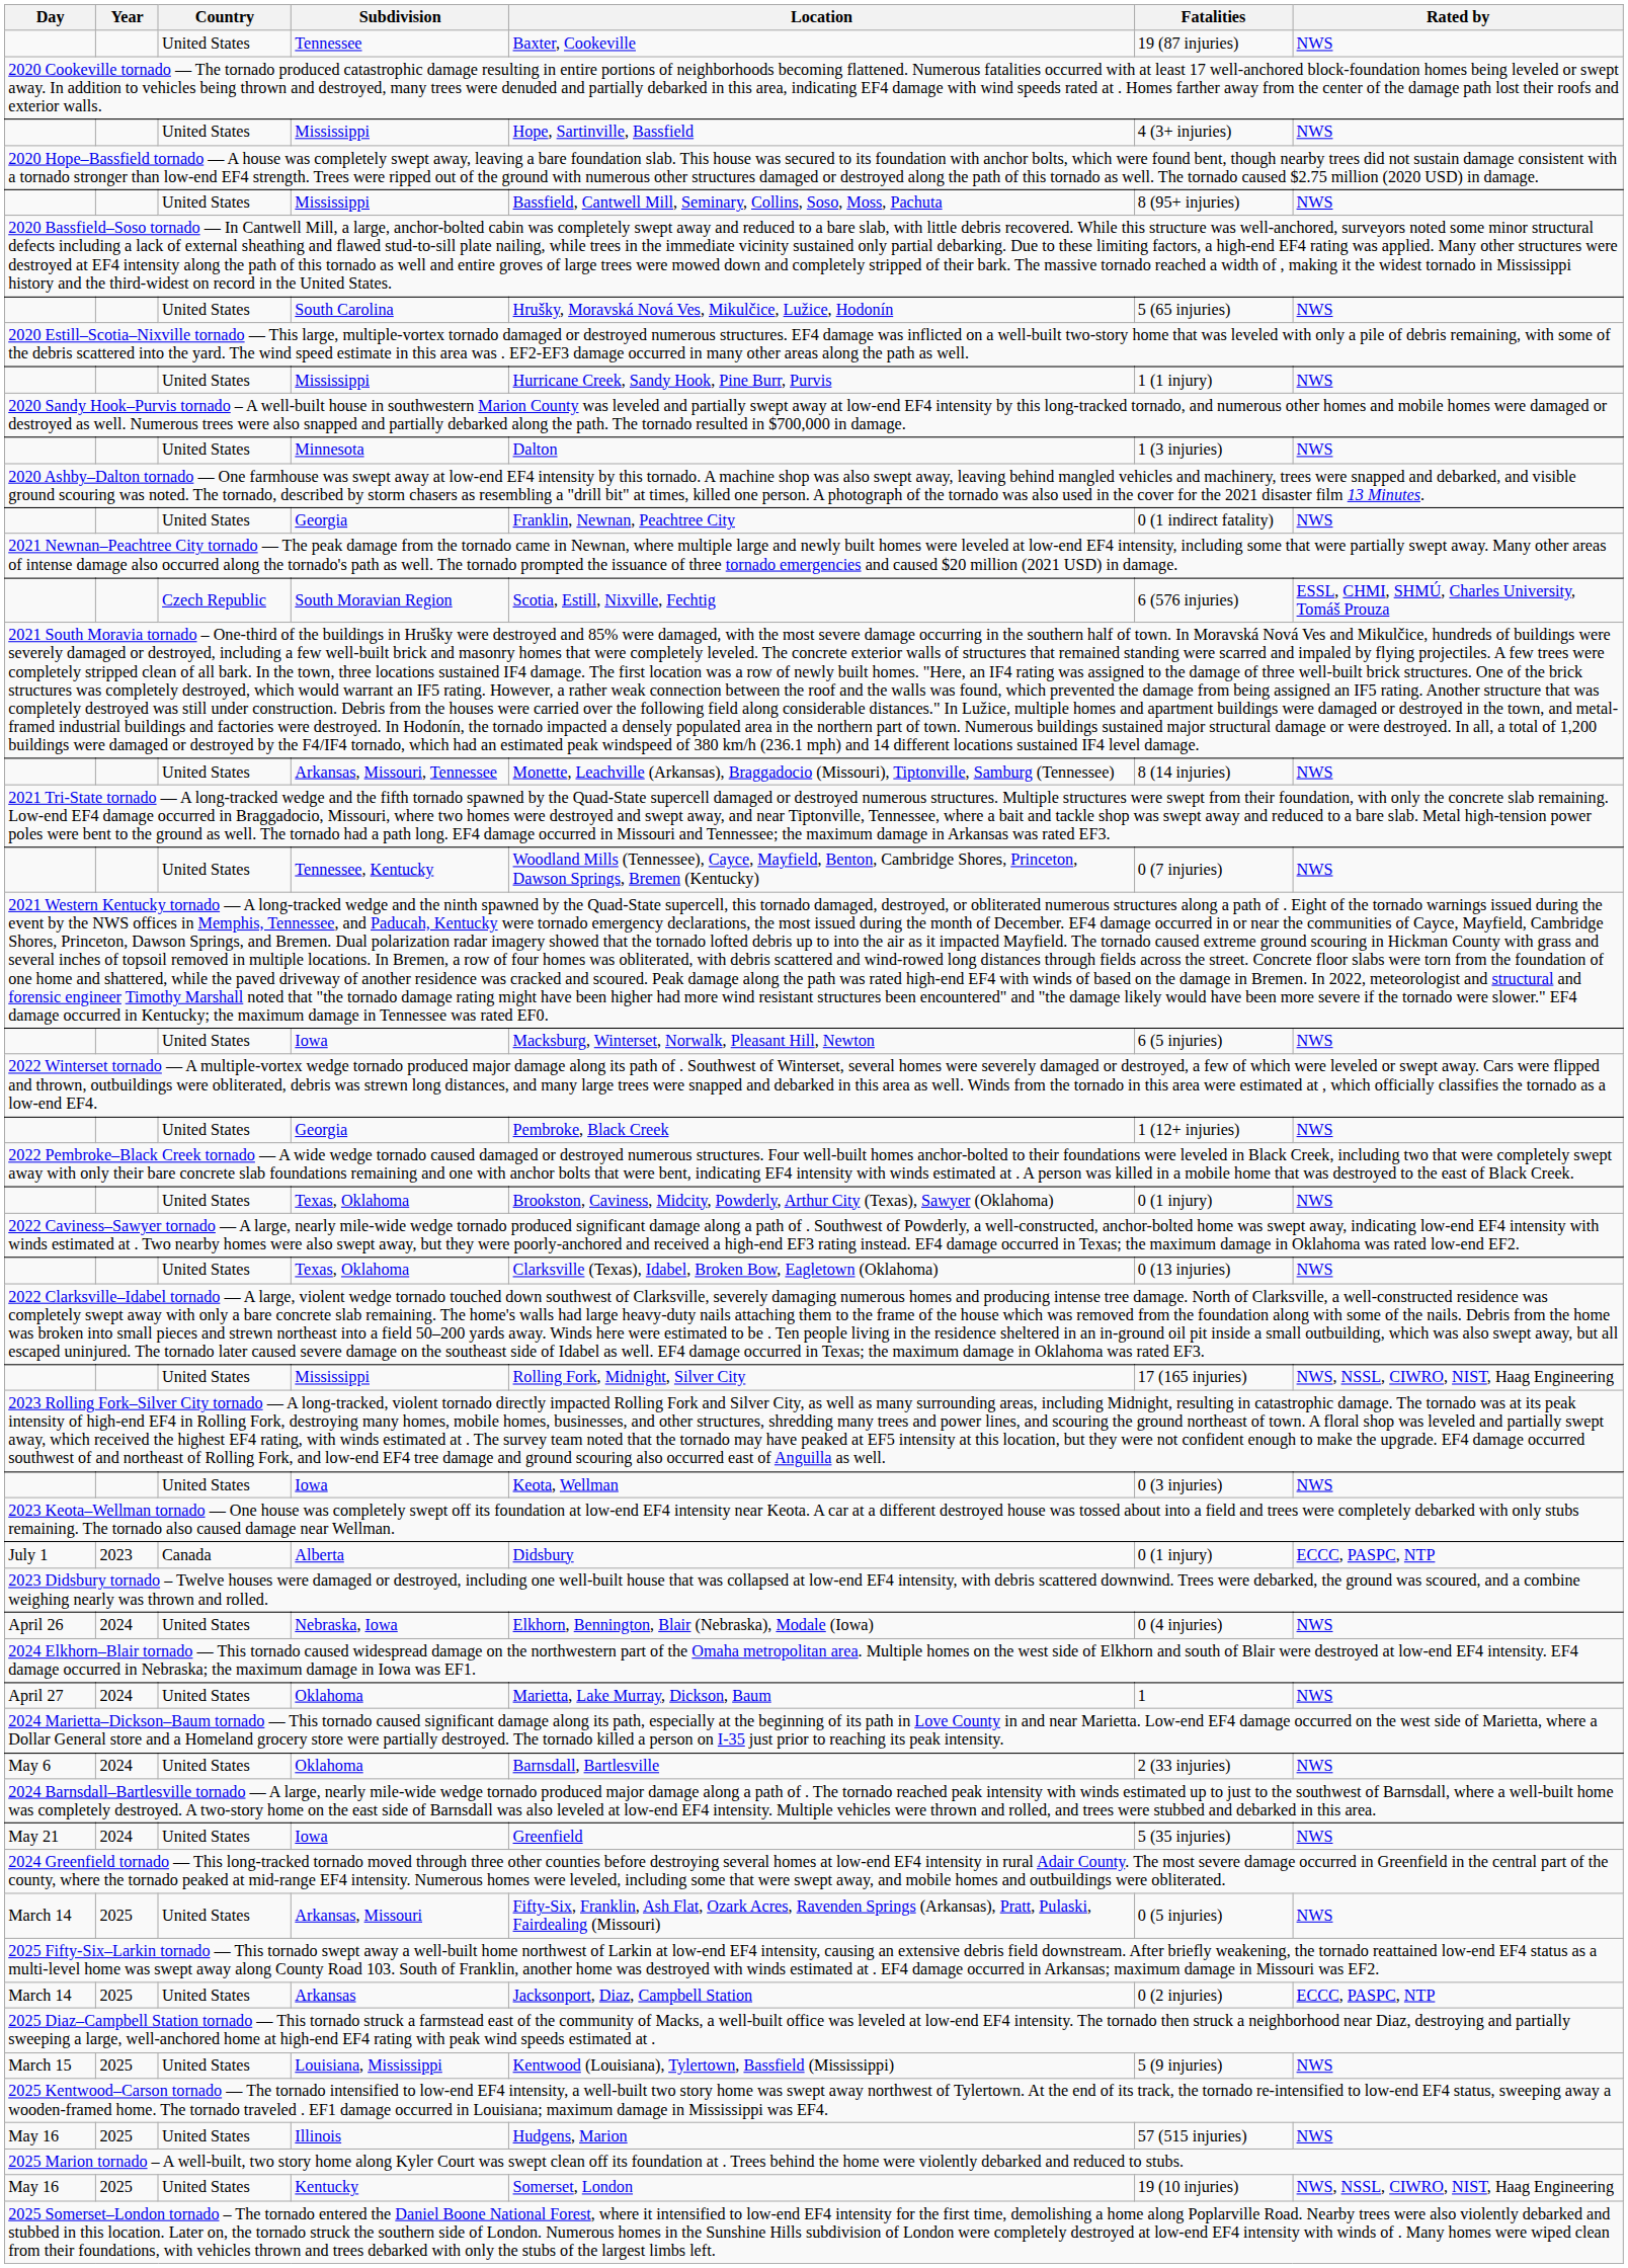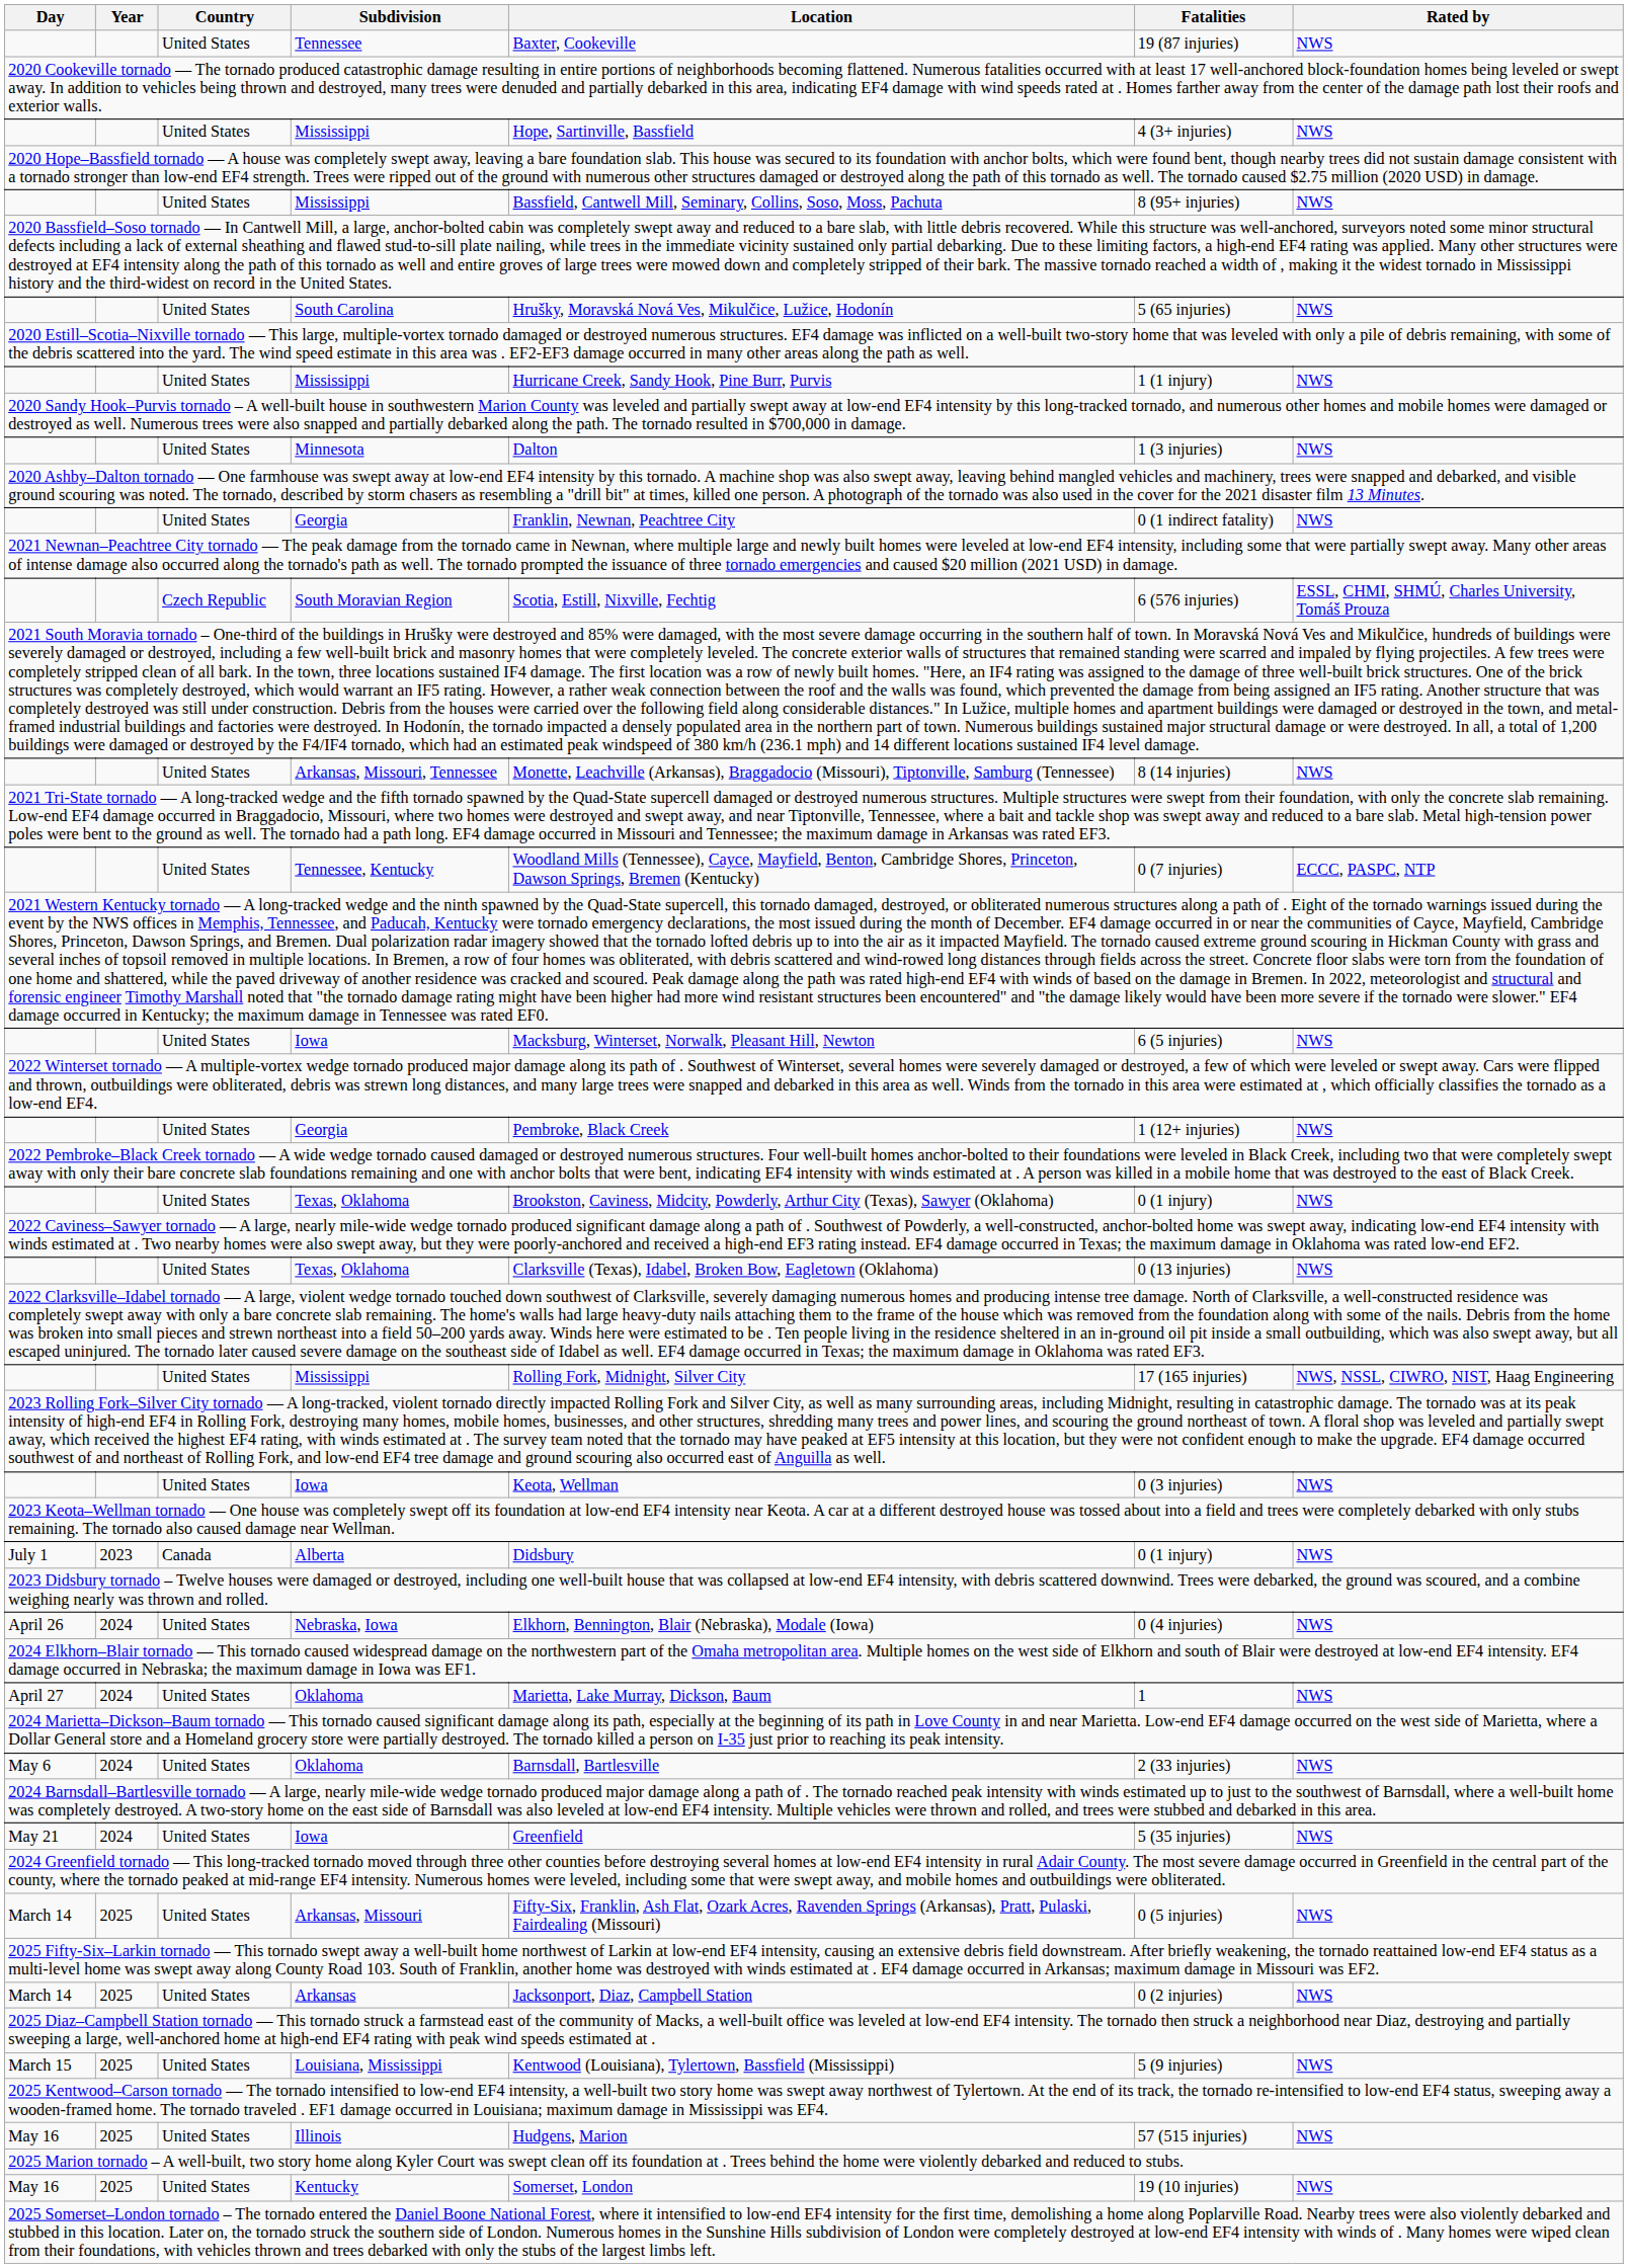Tennessee, Kentucky | Rated by: NWS -> ECCC, PASPC, NTP
Alberta | Rated by: ECCC, PASPC, NTP -> NWS
Arkansas | Rated by: ECCC, PASPC, NTP -> NWS
Kentucky | Rated by: NWS, NSSL, CIWRO, NIST, Haag Engineering -> NWS
